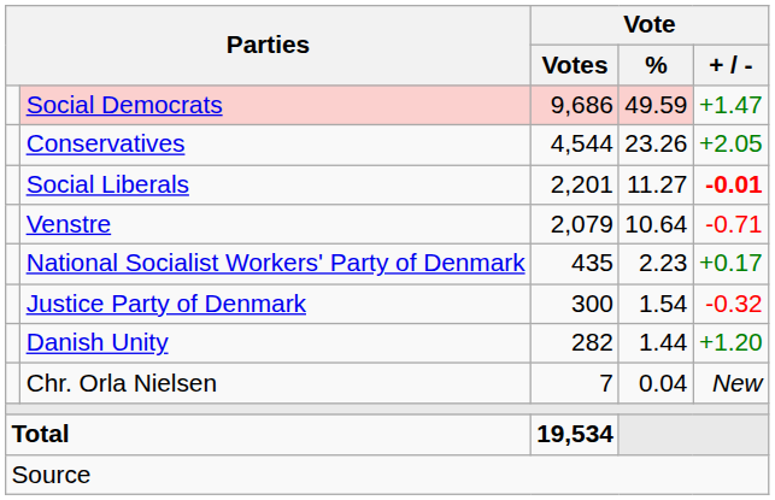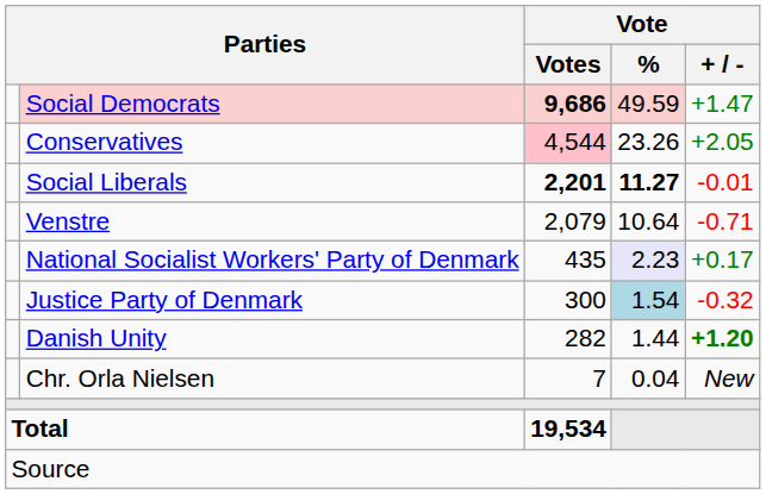Social Democrats | Vote / Votes: normal -> bold
Conservatives | Vote / Votes: no background -> pink background
Social Liberals | Vote / Votes: normal -> bold
Social Liberals | Vote / %: normal -> bold
Social Liberals | Vote / + / -: bold -> normal
National Socialist Workers' Party of Denmark | Vote / %: no background -> lavender background
Justice Party of Denmark | Vote / %: no background -> lightblue background
Danish Unity | Vote / + / -: normal -> bold
